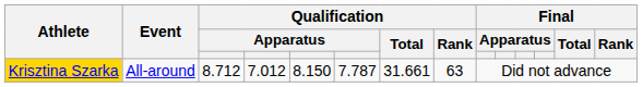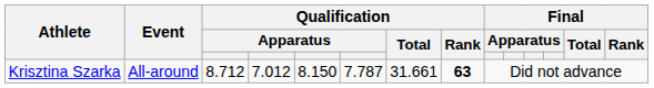row 4 | Athlete: gold background -> no background
row 4 | Qualification / Rank: normal -> bold
